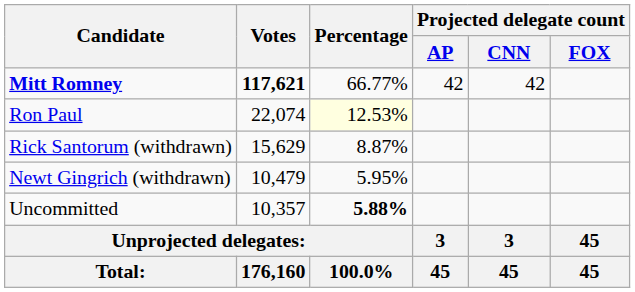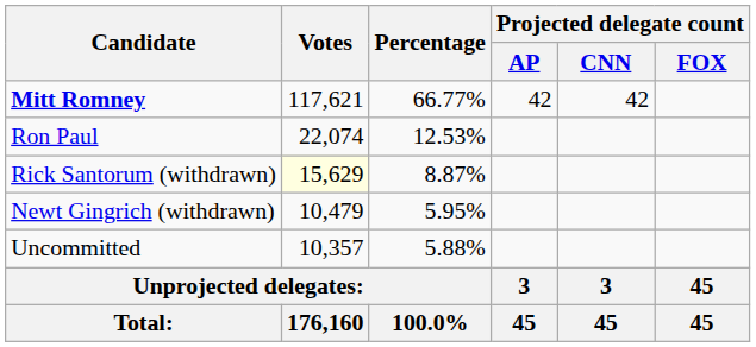Mitt Romney | Votes: bold -> normal
Ron Paul | Percentage: lightyellow background -> no background
Rick Santorum (withdrawn) | Votes: no background -> lightyellow background
Uncommitted | Percentage: bold -> normal
